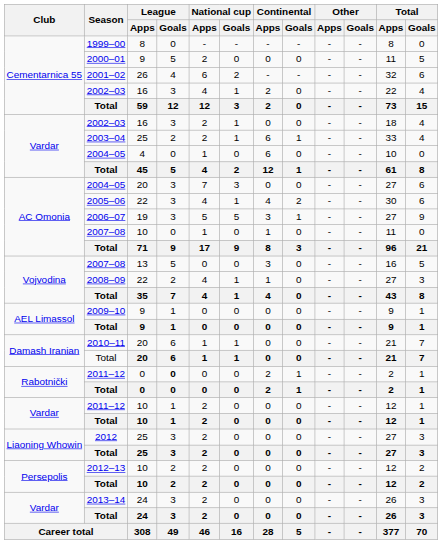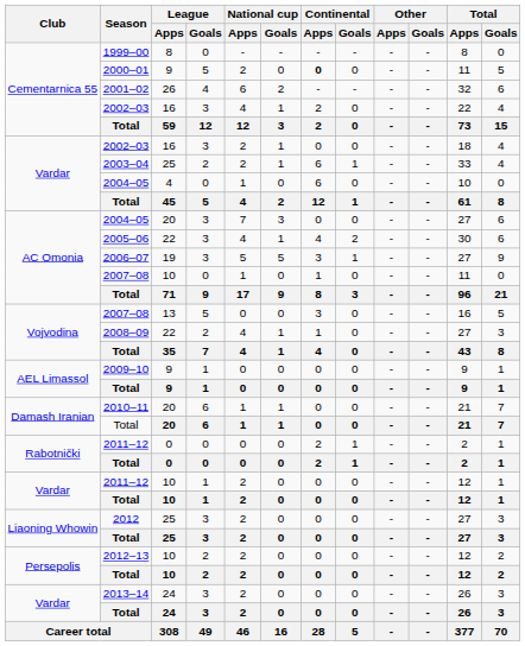2000–01 | Continental / Apps: normal -> bold
Rabotnički / 2011–12 | League / Goals: bold -> normal
